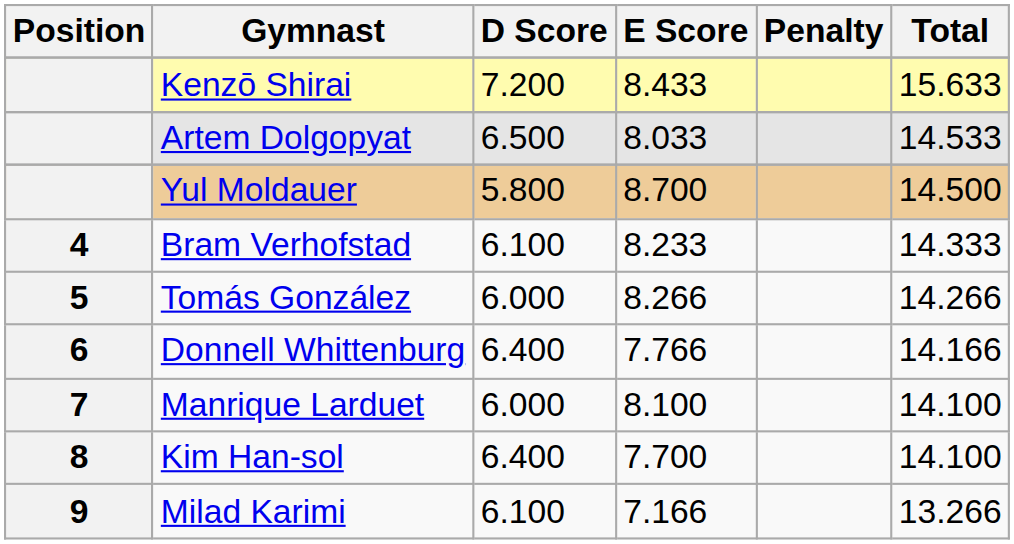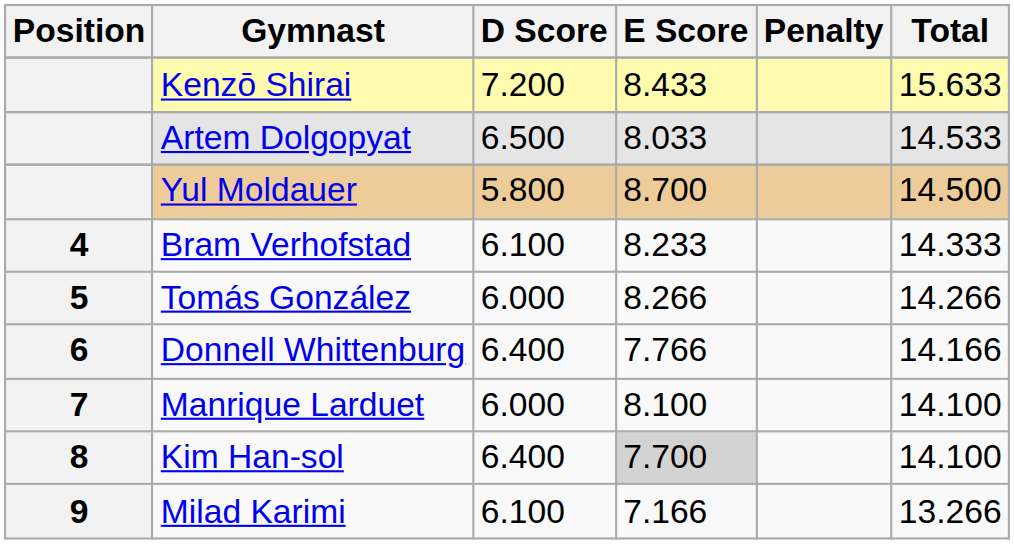Kim Han-sol | E Score: no background -> lightgrey background
